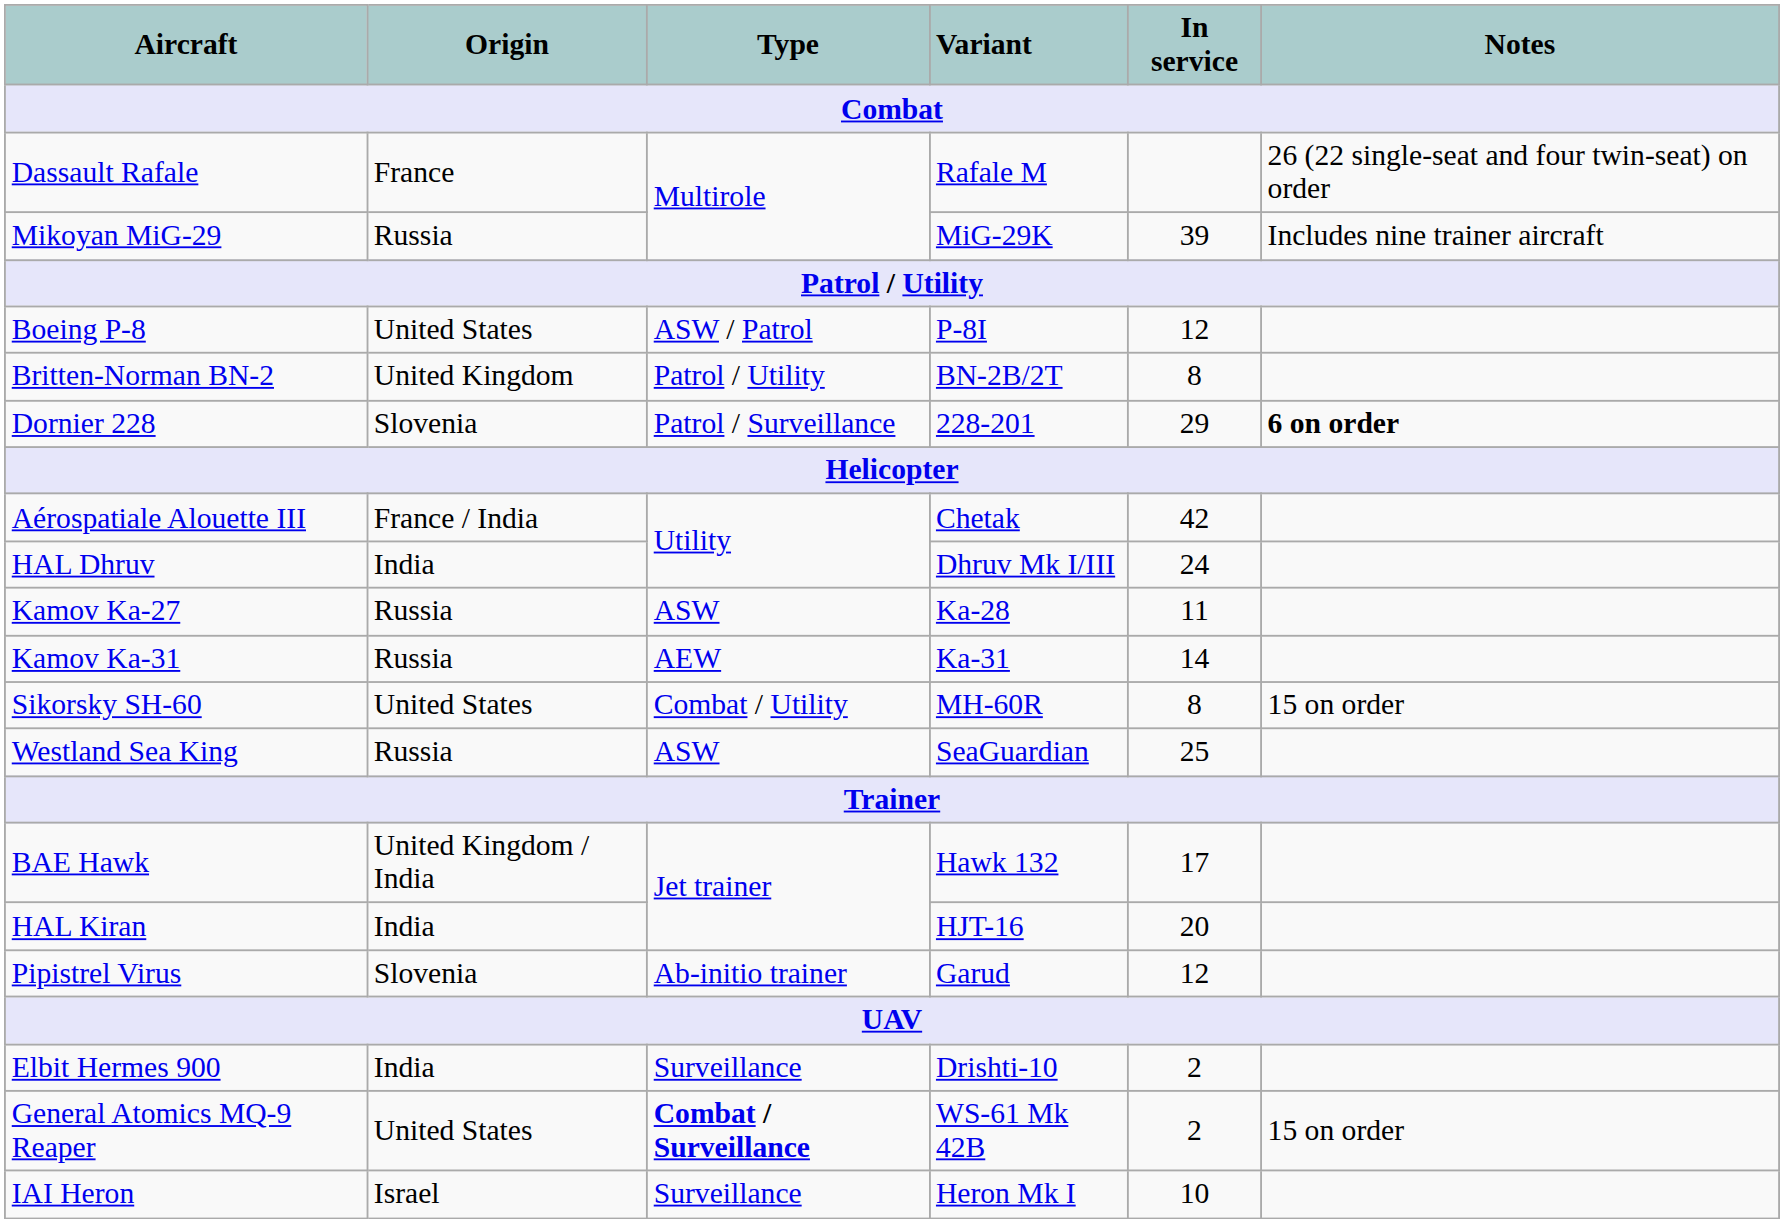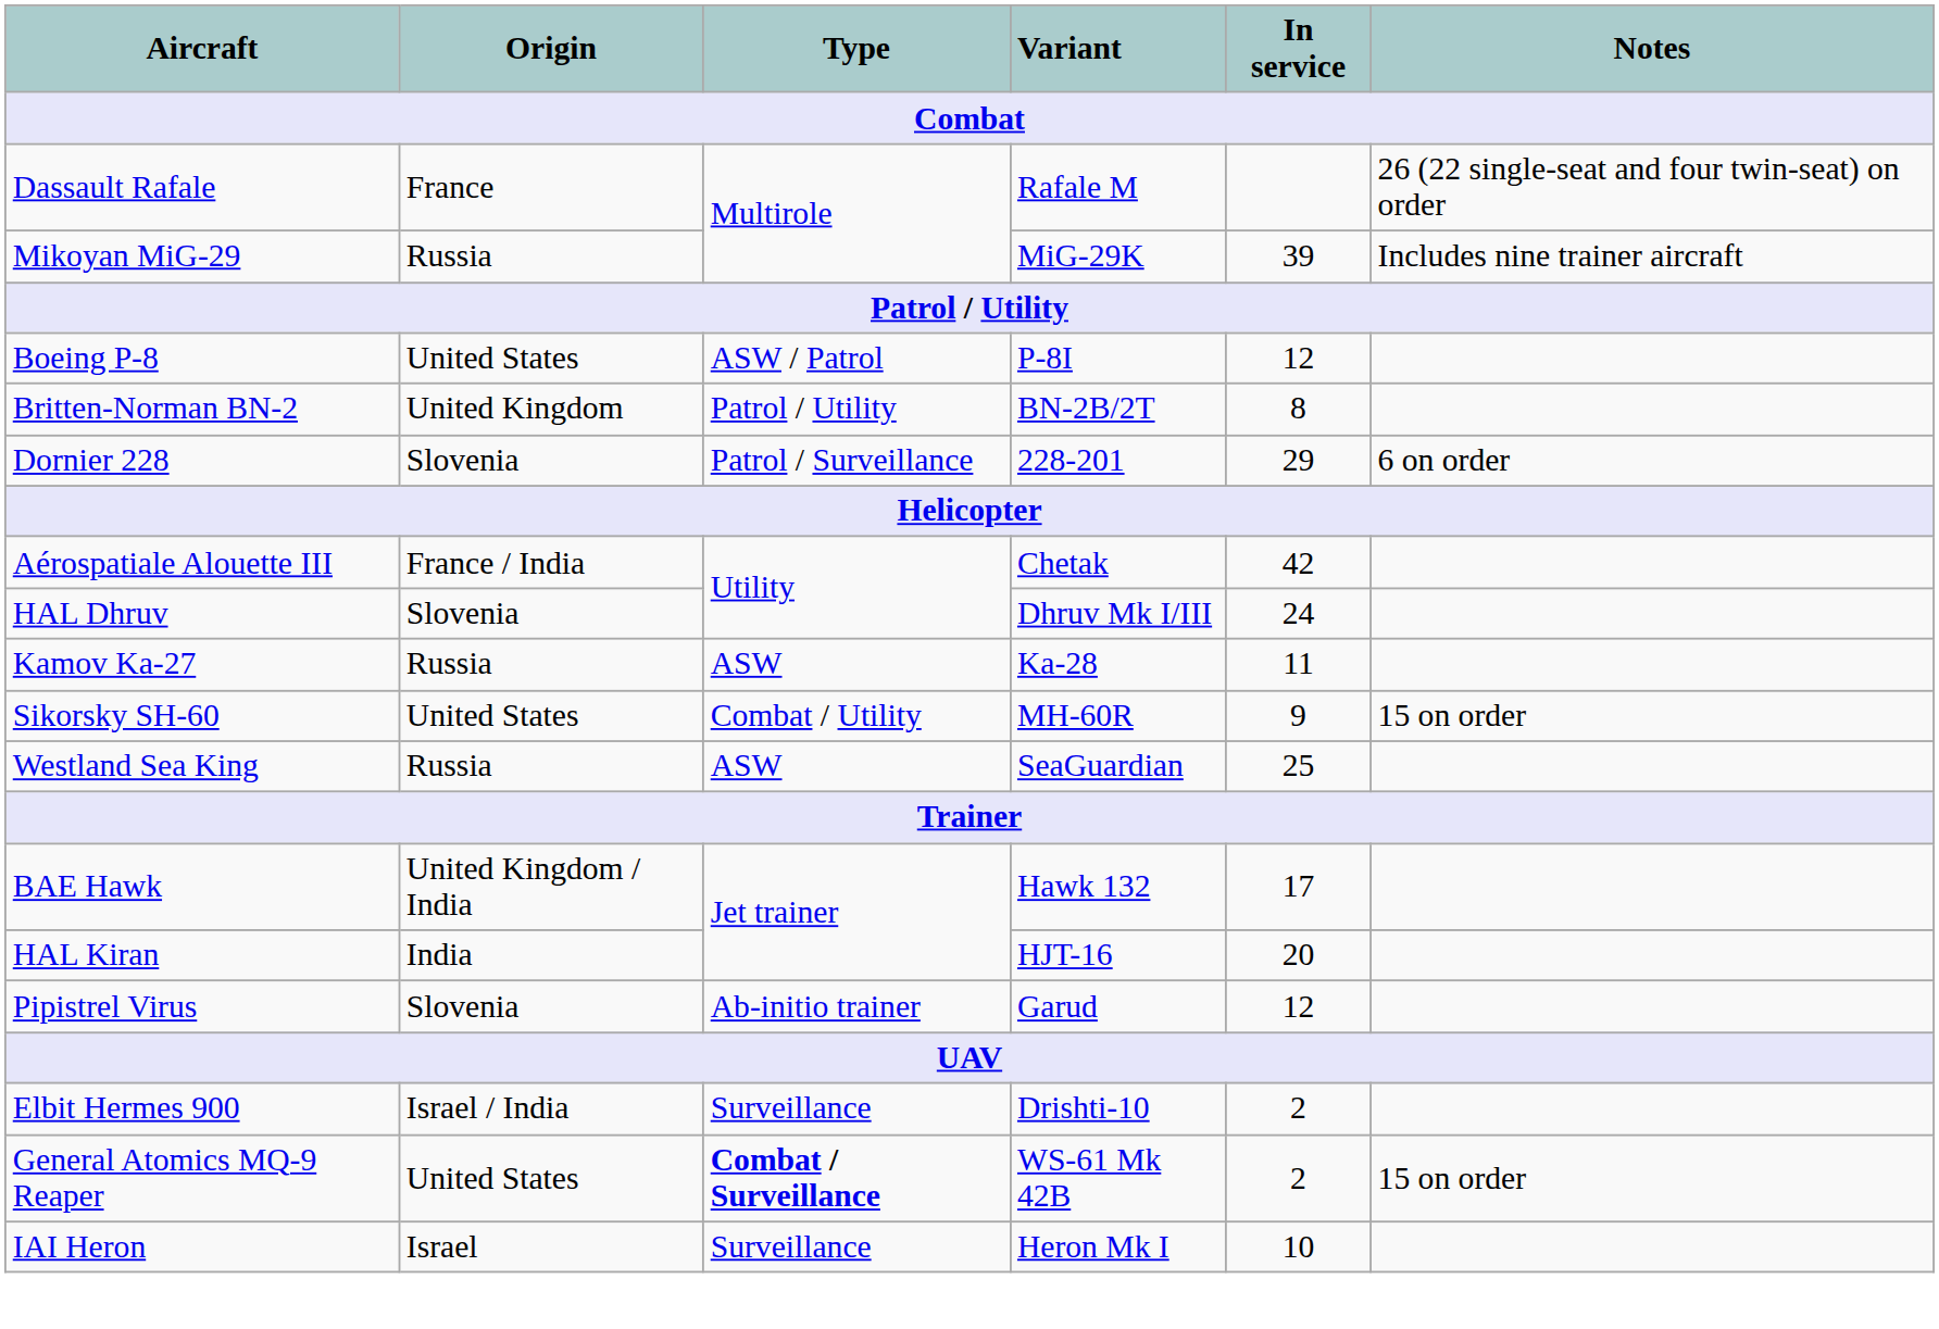Dornier 228 | Notes: bold -> normal
HAL Dhruv | Origin: India -> Slovenia
- row: Kamov Ka-31 | Russia | AEW | Ka-31 | 14
Sikorsky SH-60 | In service: 8 -> 9
Elbit Hermes 900 | Origin: India -> Israel / India
